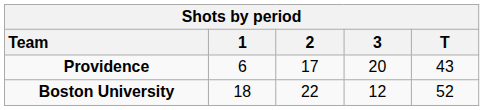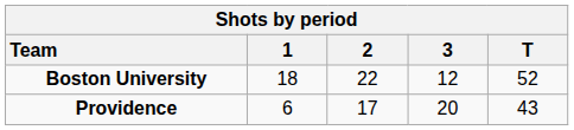rows swapped: Providence <-> Boston University
